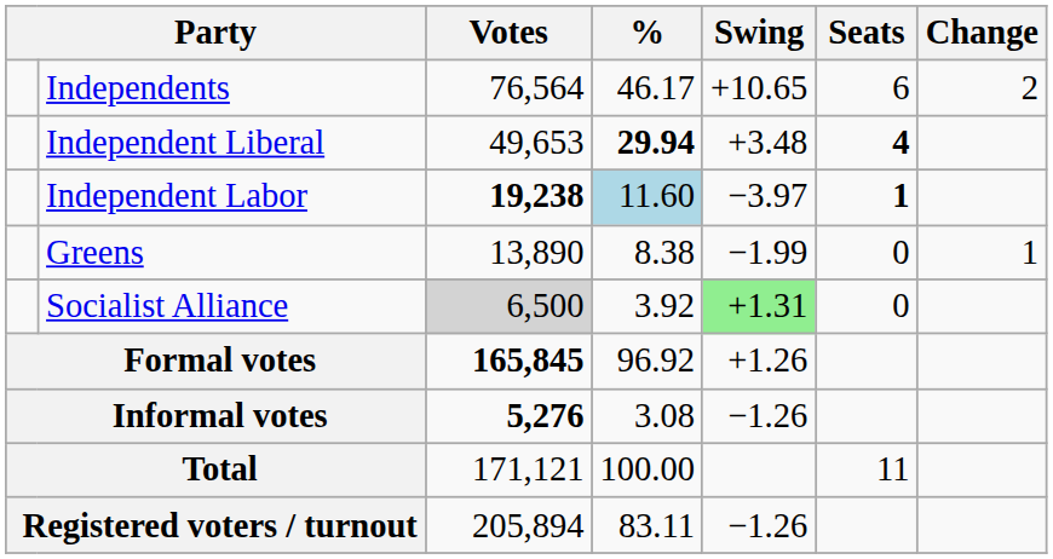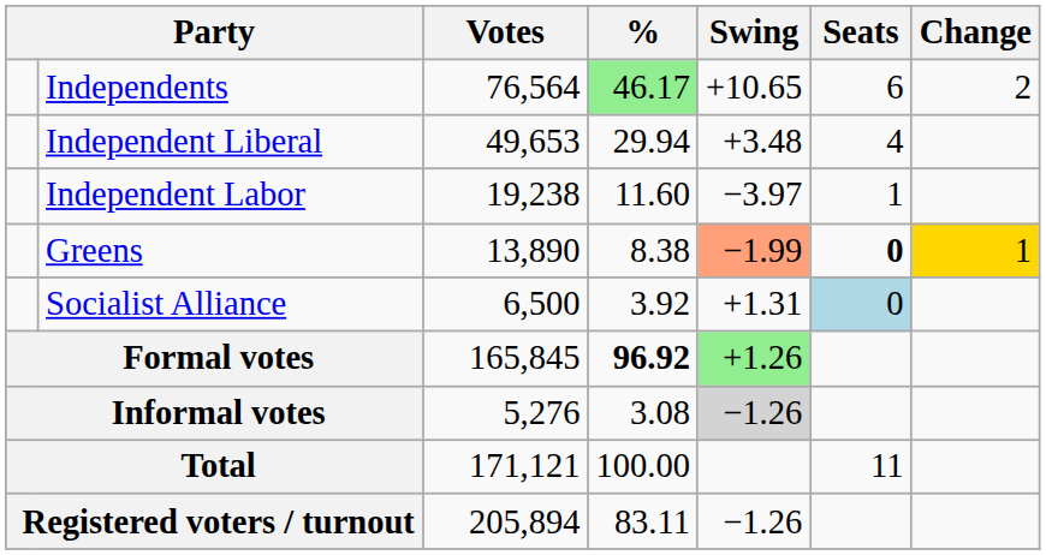Independents | %: no background -> lightgreen background
Independent Liberal | %: bold -> normal
Independent Liberal | Seats: bold -> normal
Independent Labor | Votes: bold -> normal
Independent Labor | %: lightblue background -> no background
Independent Labor | Seats: bold -> normal
Greens | Swing: no background -> lightsalmon background
Greens | Seats: normal -> bold
Greens | Change: no background -> gold background
Socialist Alliance | Votes: lightgrey background -> no background
Socialist Alliance | Swing: lightgreen background -> no background
Socialist Alliance | Seats: no background -> lightblue background
Formal votes | Votes: bold -> normal
Formal votes | %: normal -> bold
Formal votes | Swing: no background -> lightgreen background
Informal votes | Votes: bold -> normal
Informal votes | Swing: no background -> lightgrey background
